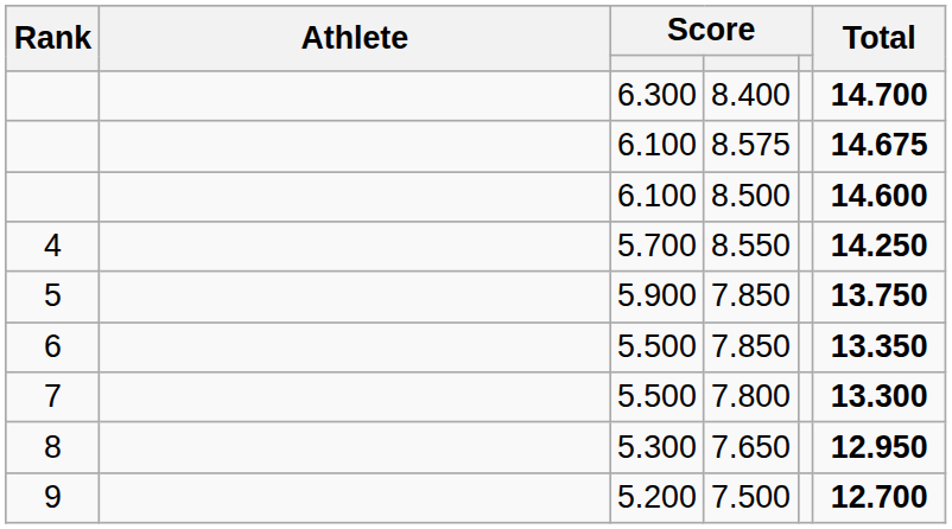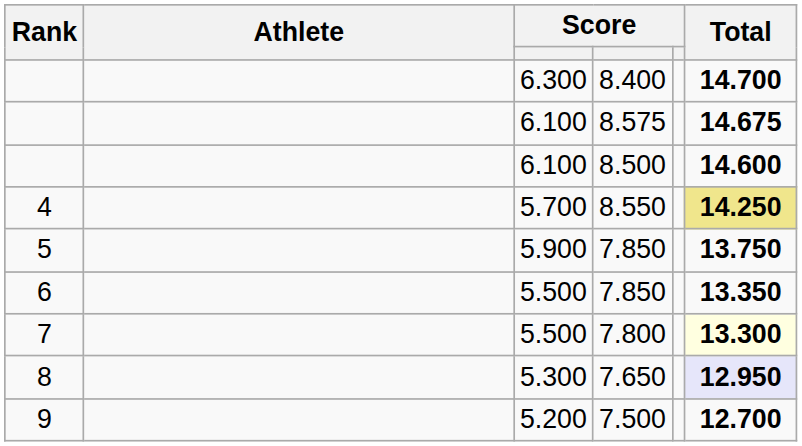8.550 | Total: no background -> khaki background
7.800 | Total: no background -> lightyellow background
7.650 | Total: no background -> lavender background
